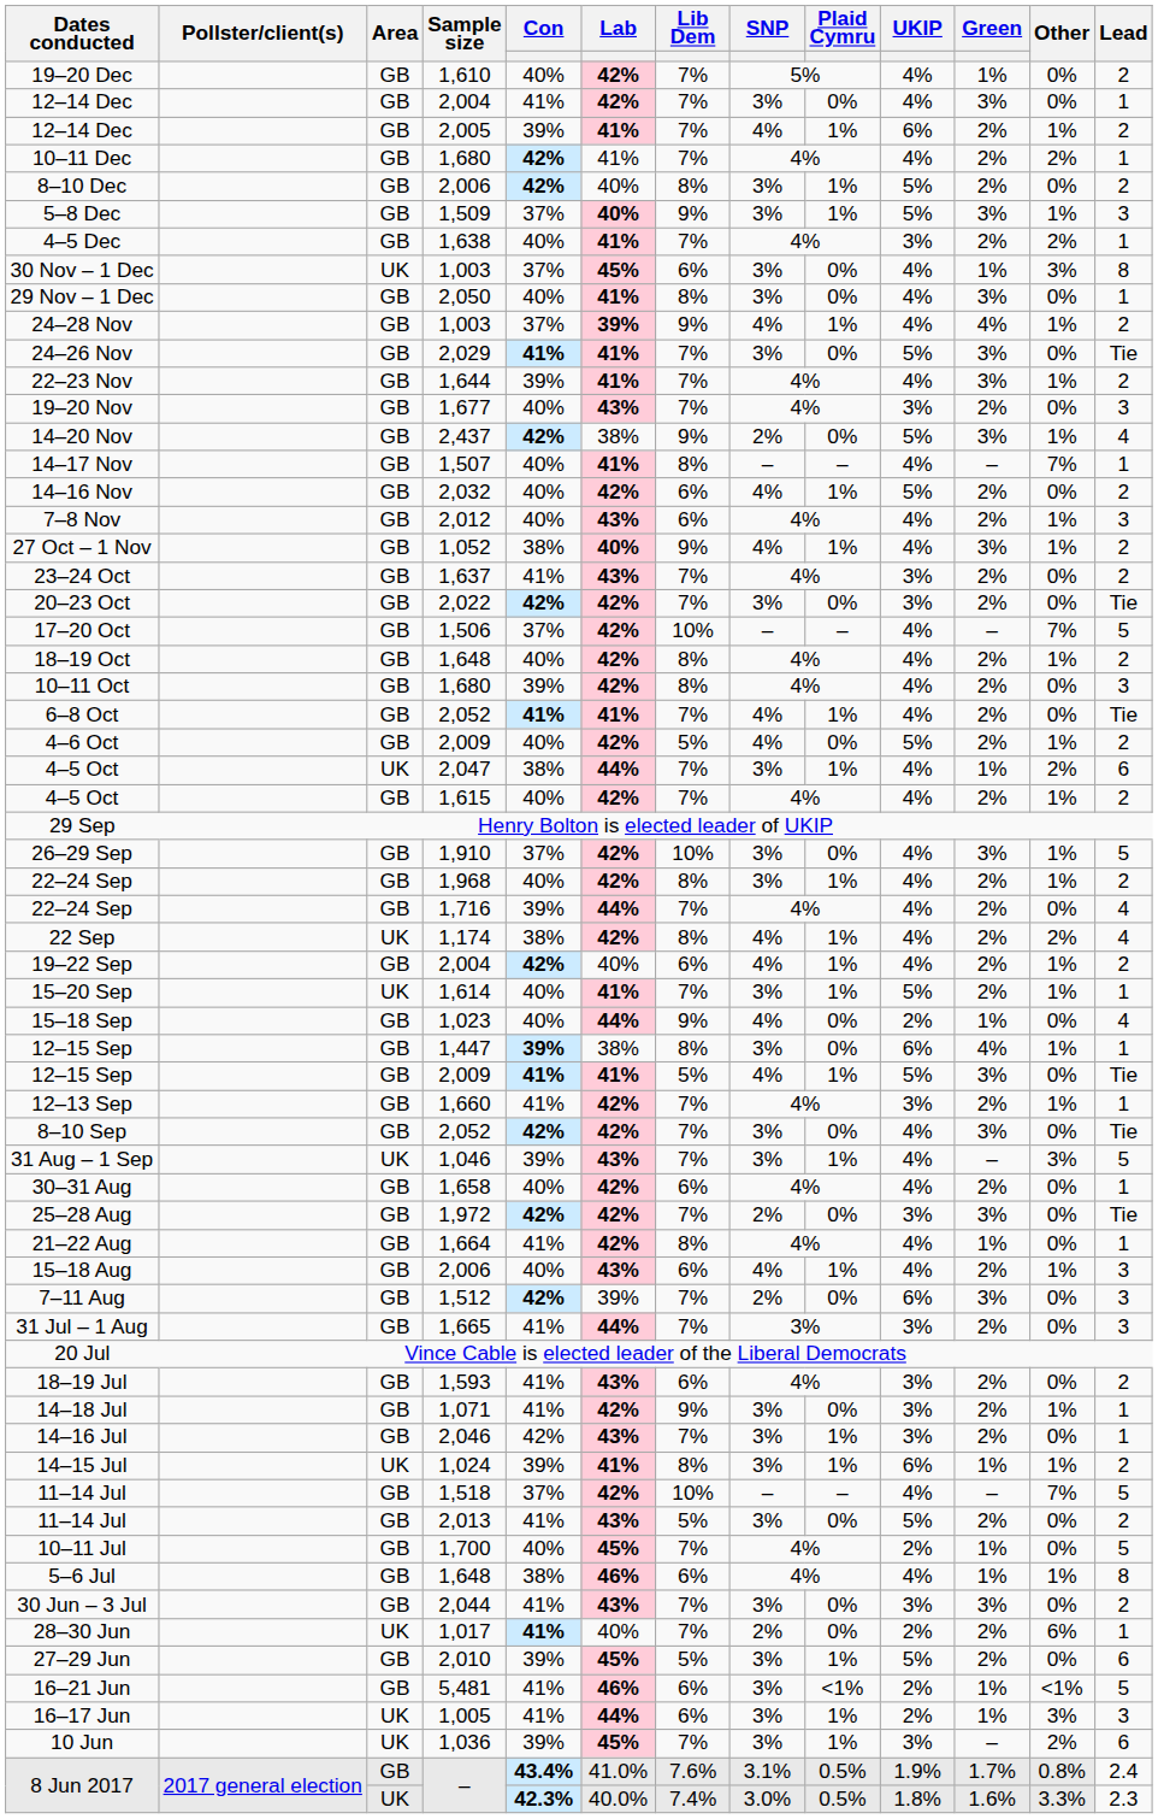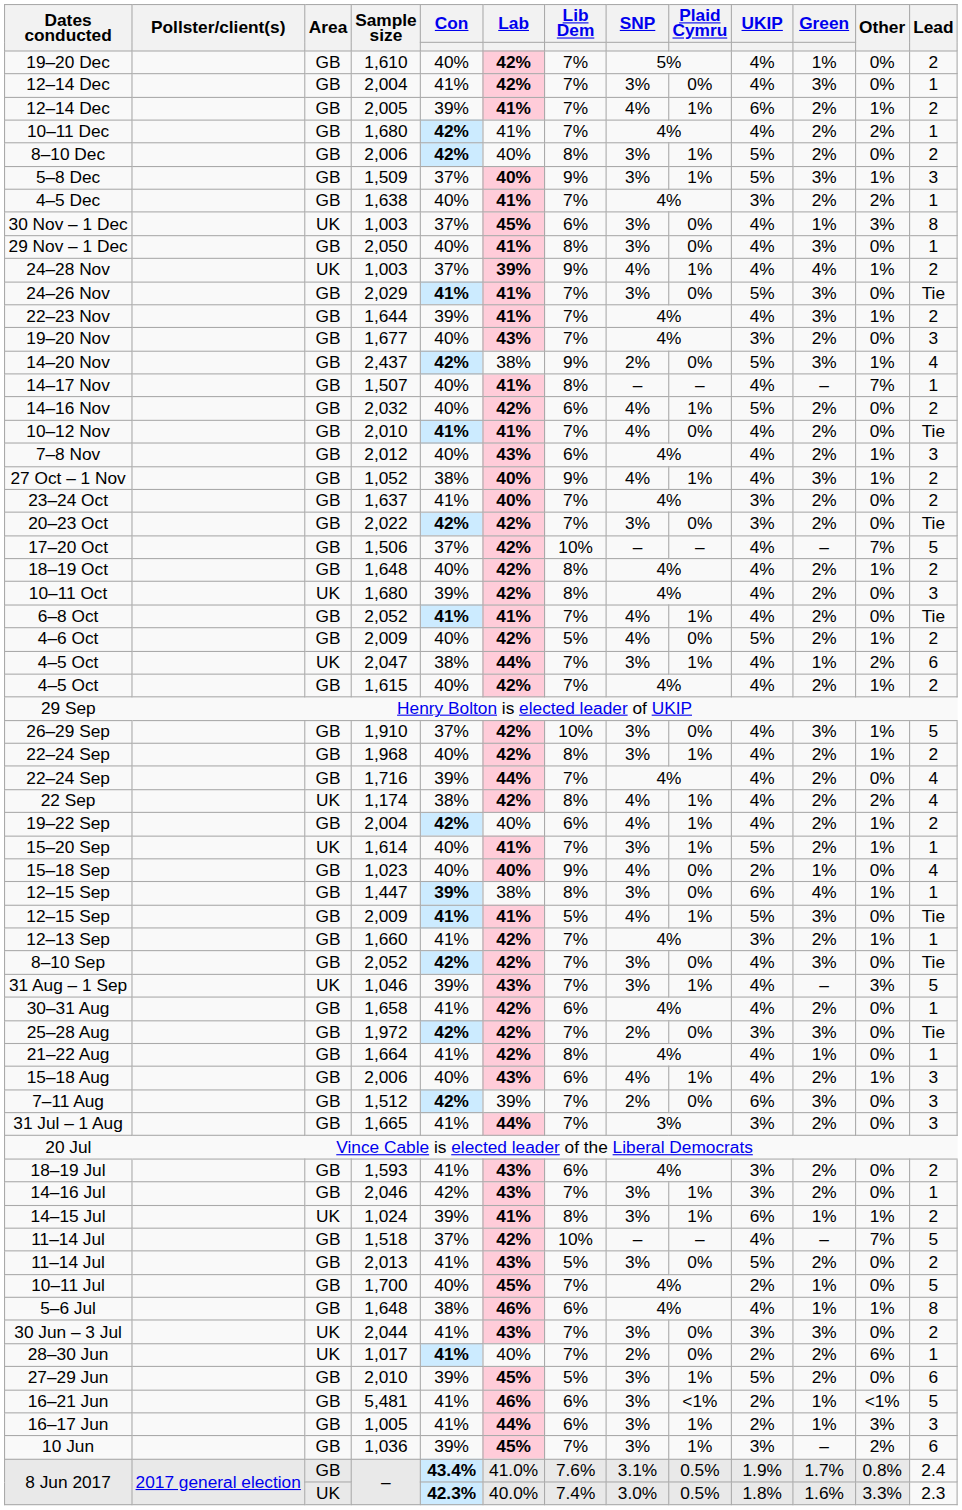24–28 Nov | Area: GB -> UK
+ row: 10–12 Nov | GB | 2,010 | 41% | 41% | 7% | 4% | 0% | 4% | 2% | 0% | Tie
23–24 Oct | Lab: 43% -> 40%
10–11 Oct | Area: GB -> UK
15–18 Sep | Lab: 44% -> 40%
30–31 Aug | Con: 40% -> 41%
- row: 14–18 Jul | GB | 1,071 | 41% | 42% | 9% | 3% | 0% | 3% | 2% | 1% | 1
30 Jun – 3 Jul | Area: GB -> UK
16–17 Jun | Area: UK -> GB
10 Jun | Area: UK -> GB
